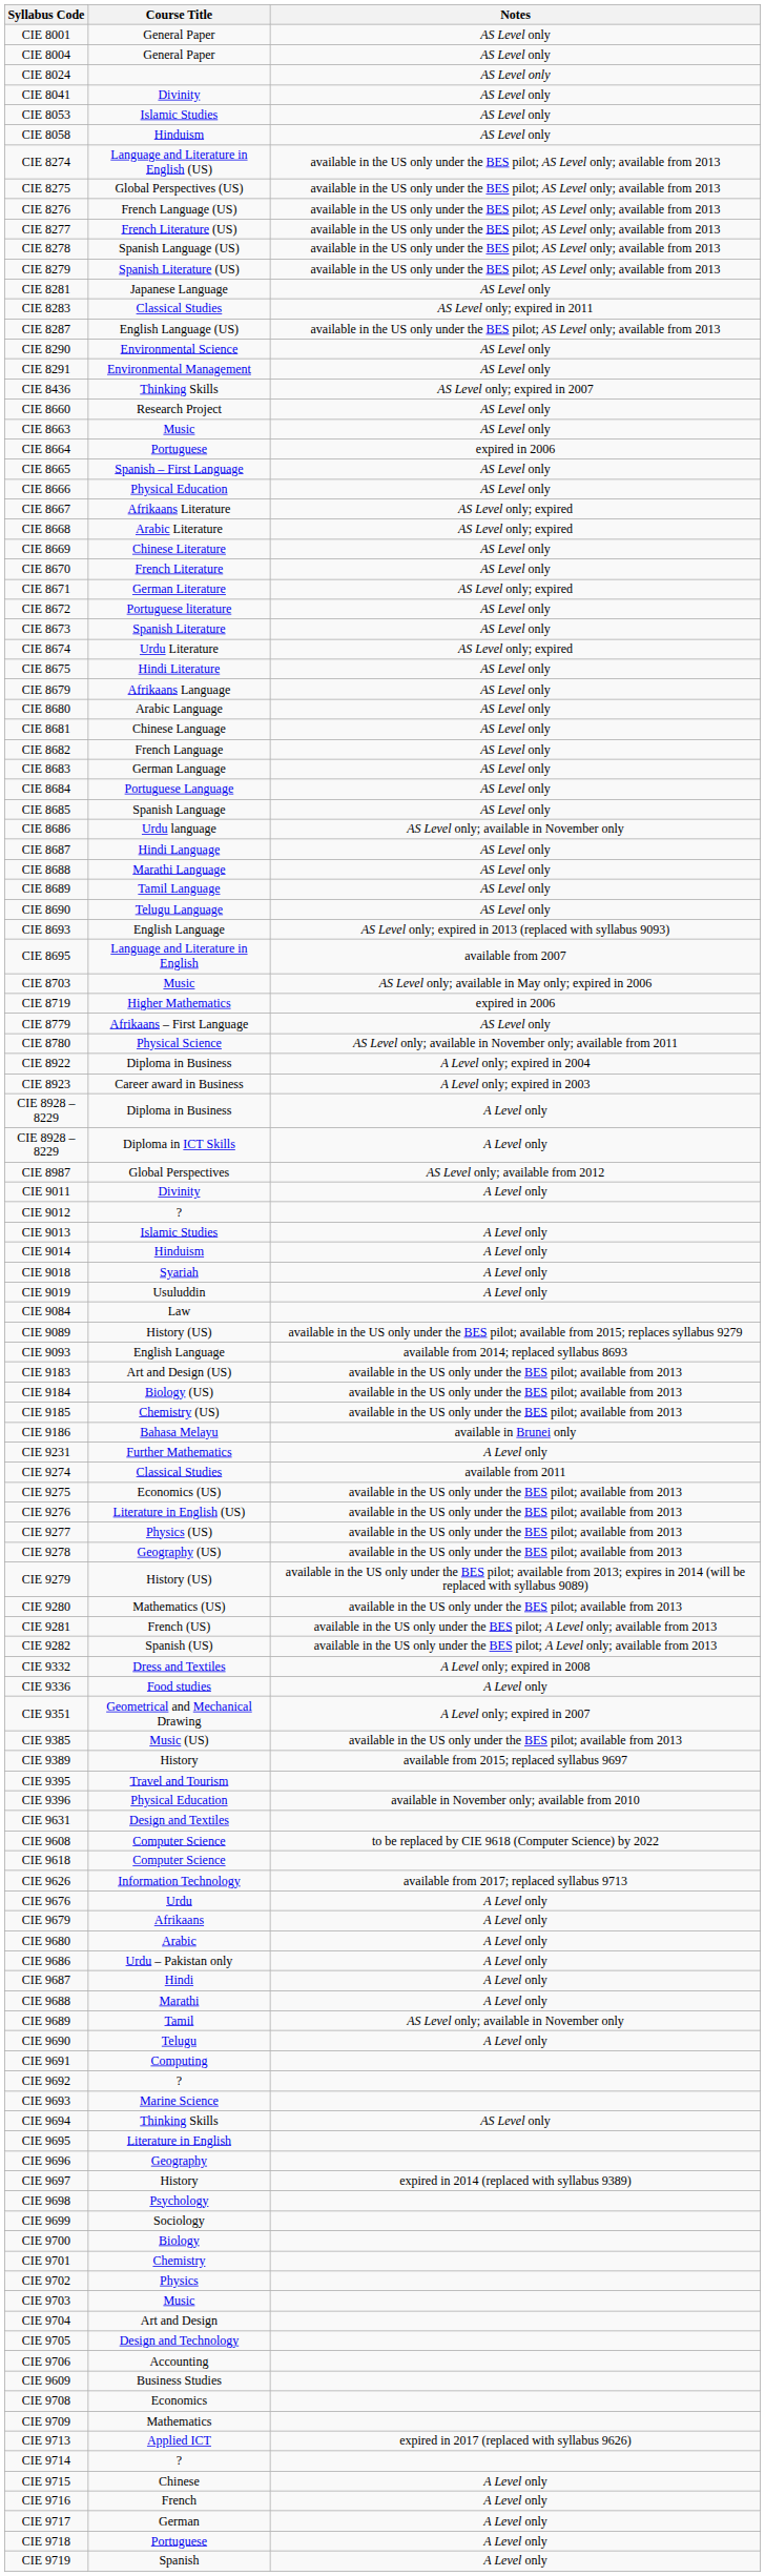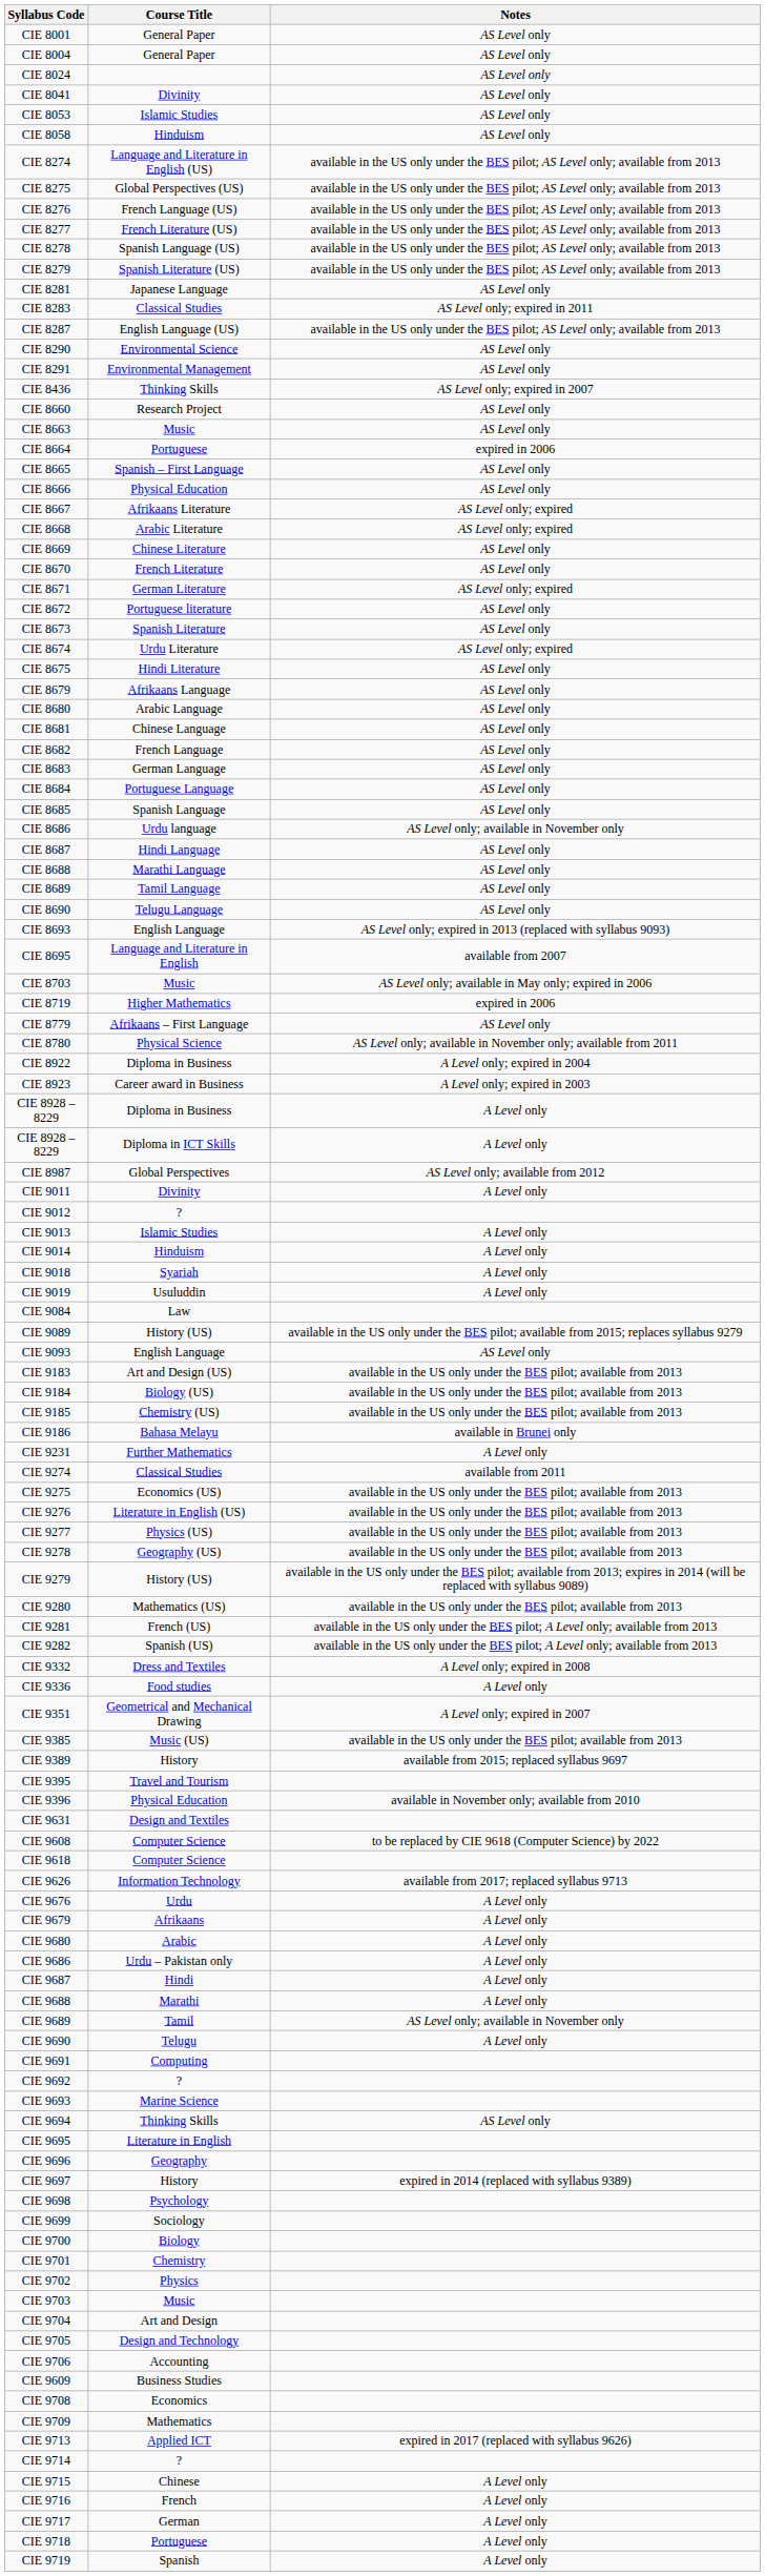CIE 9093 | Notes: available from 2014; replaced syllabus 8693 -> AS Level only
